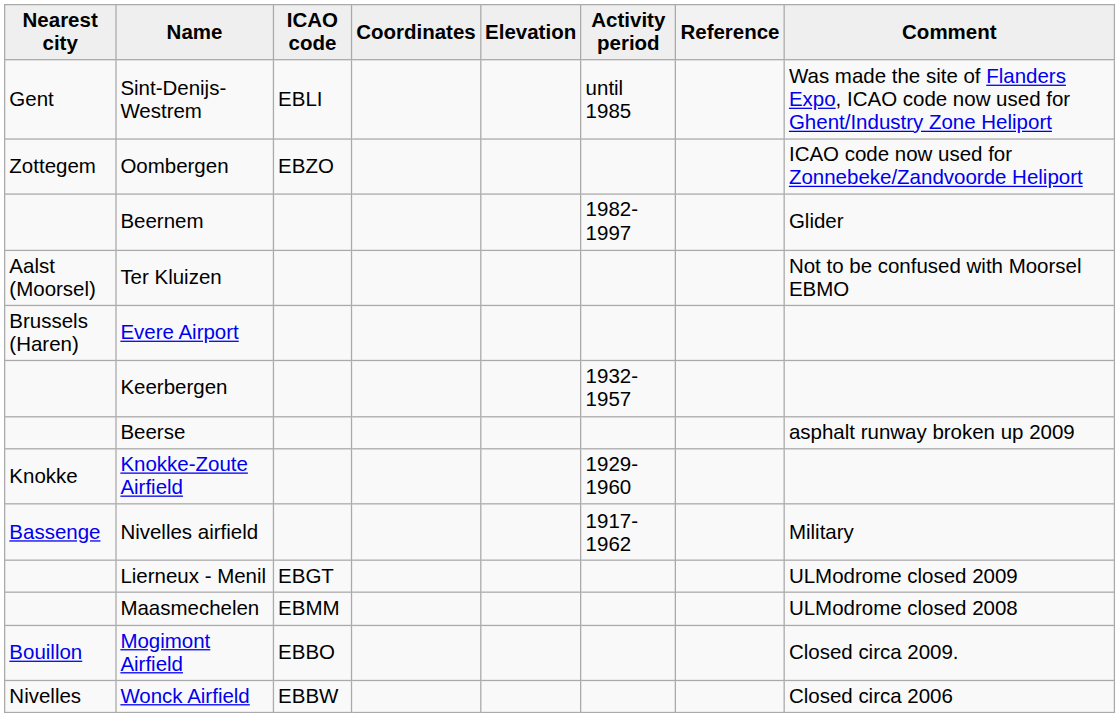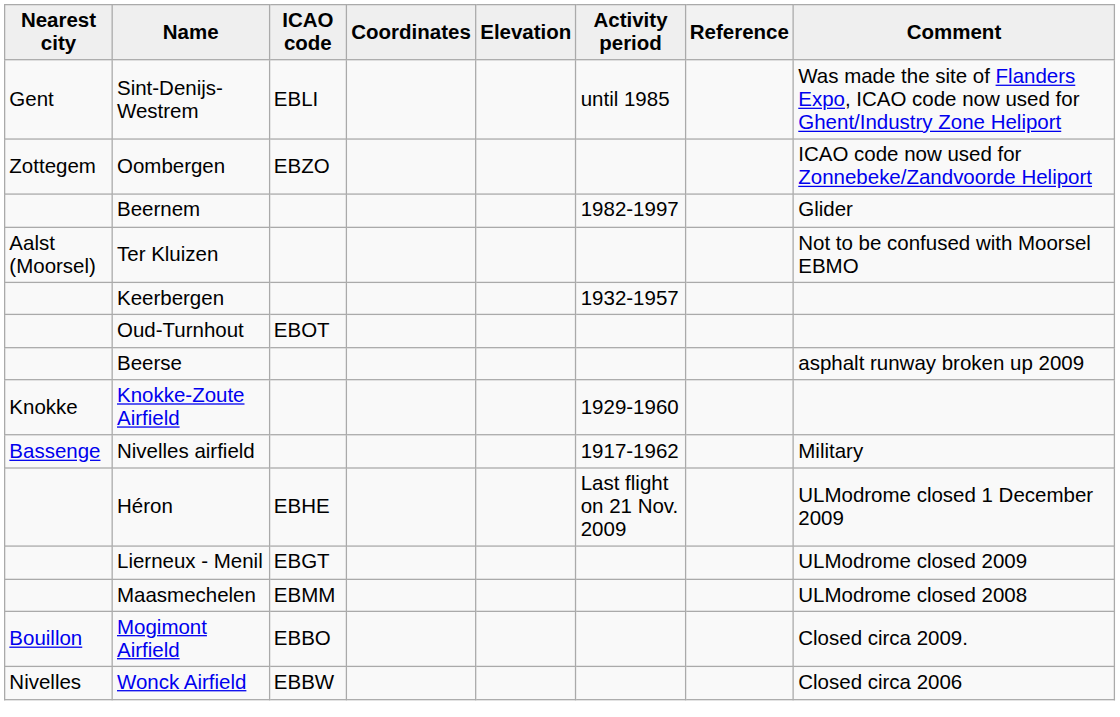- row: Brussels (Haren) | Evere Airport
+ row: Oud-Turnhout | EBOT
+ row: Héron | EBHE | Last flight on 21 Nov. 2009 | ULModrome closed 1 December 2009
